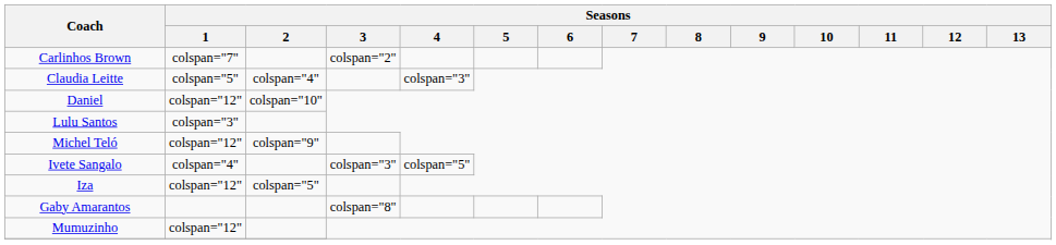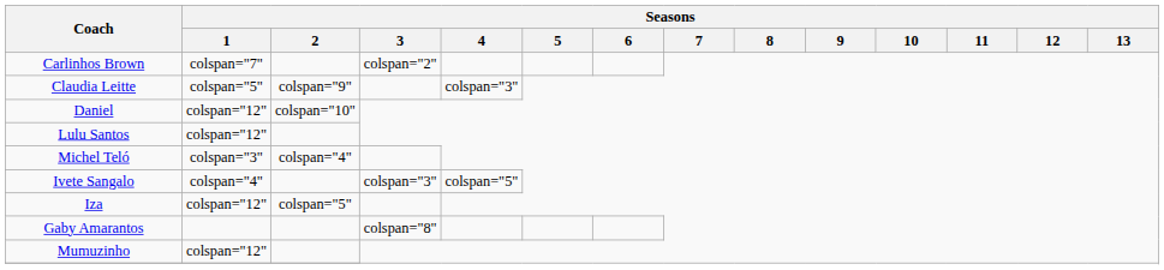Claudia Leitte | Seasons / 2: colspan="4" -> colspan="9"
Lulu Santos | Seasons / 1: colspan="3" -> colspan="12"
Michel Teló | Seasons / 1: colspan="12" -> colspan="3"
Michel Teló | Seasons / 2: colspan="9" -> colspan="4"
